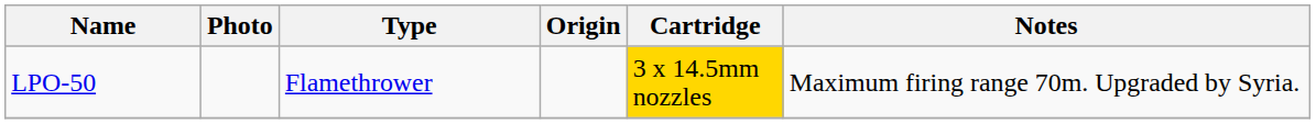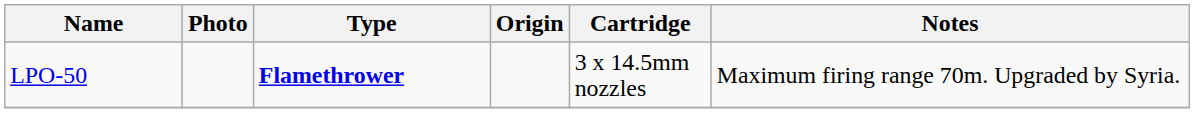LPO-50 | Type: normal -> bold
LPO-50 | Cartridge: gold background -> no background
